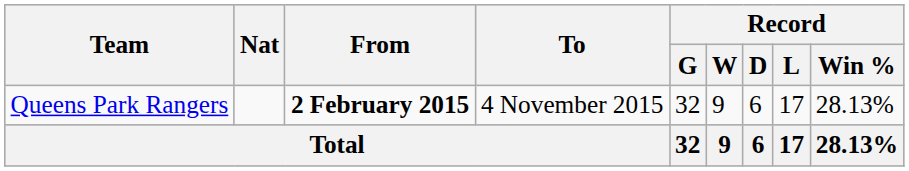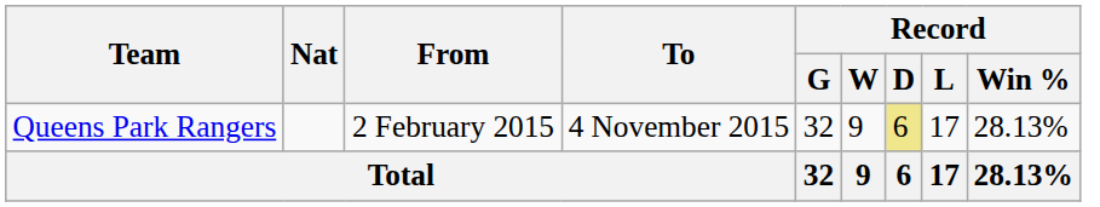Queens Park Rangers | From: bold -> normal
Queens Park Rangers | Record / D: no background -> khaki background
